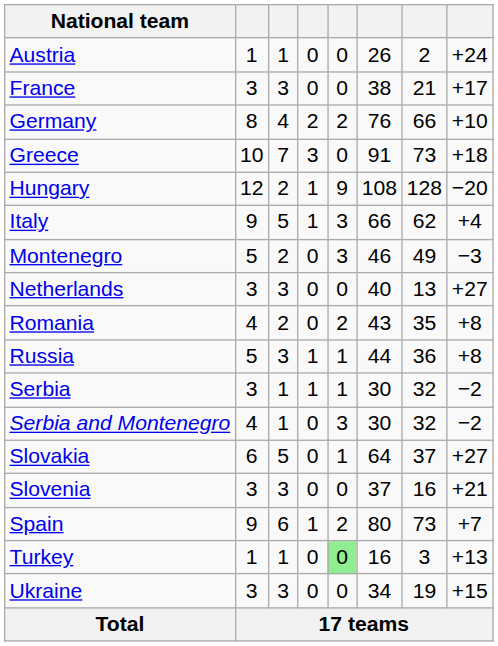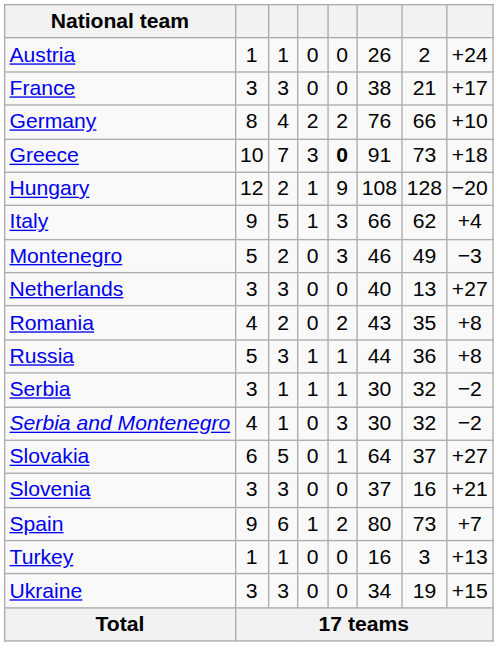Greece | column 5: normal -> bold
Turkey | column 5: lightgreen background -> no background
